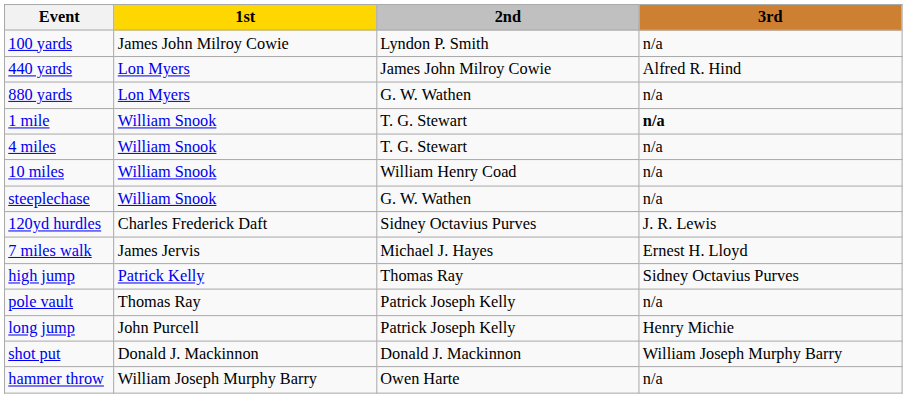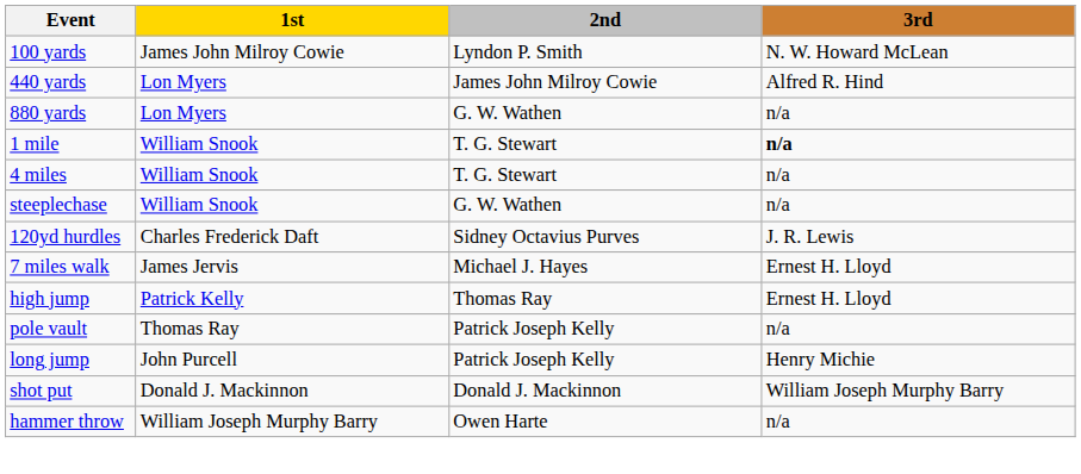100 yards | 3rd: n/a -> N. W. Howard McLean
- row: 10 miles | William Snook | William Henry Coad | n/a
high jump | 3rd: Sidney Octavius Purves -> Ernest H. Lloyd
